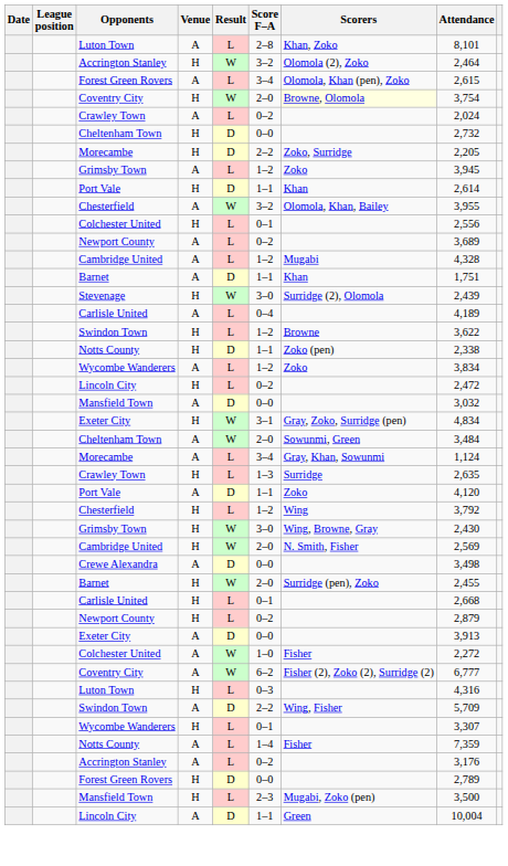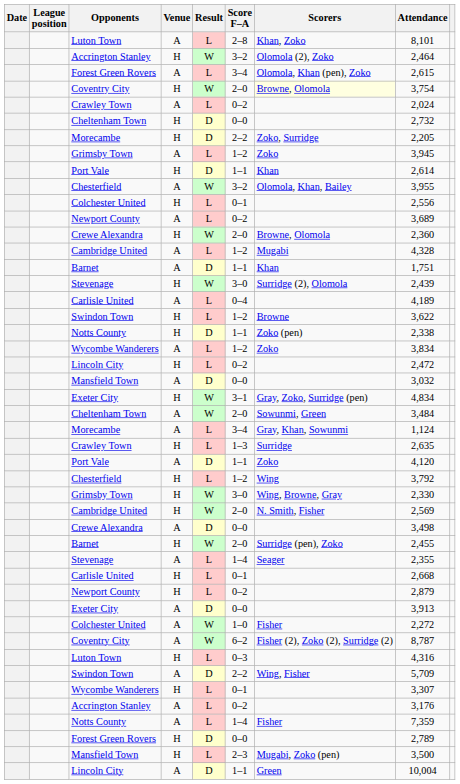+ row: Crewe Alexandra | H | W | 2–0 | Browne, Olomola | 2,360
Grimsby Town / H | Attendance: 2,430 -> 2,330
+ row: Stevenage | A | L | 1–4 | Seager | 2,355
Coventry City / A | Attendance: 6,777 -> 8,787
rows swapped: Accrington Stanley / A <-> Notts County / A
